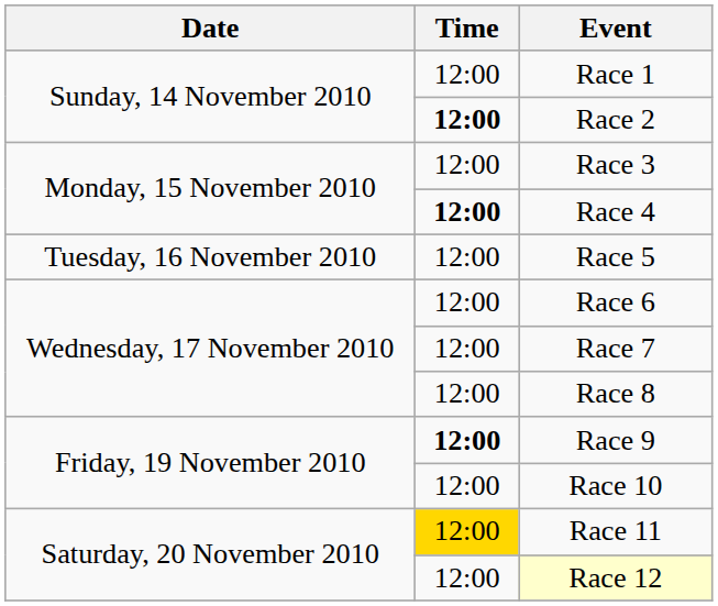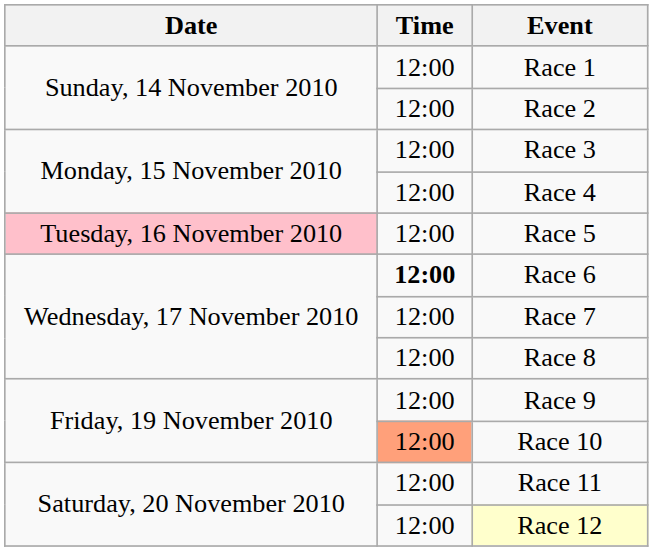Race 2 | Time: bold -> normal
Race 4 | Time: bold -> normal
Race 5 | Date: no background -> pink background
Race 6 | Time: normal -> bold
Race 9 | Time: bold -> normal
Race 10 | Time: no background -> lightsalmon background
Race 11 | Time: gold background -> no background
